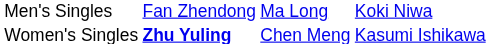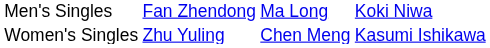Women's Singles | column 2: bold -> normal
